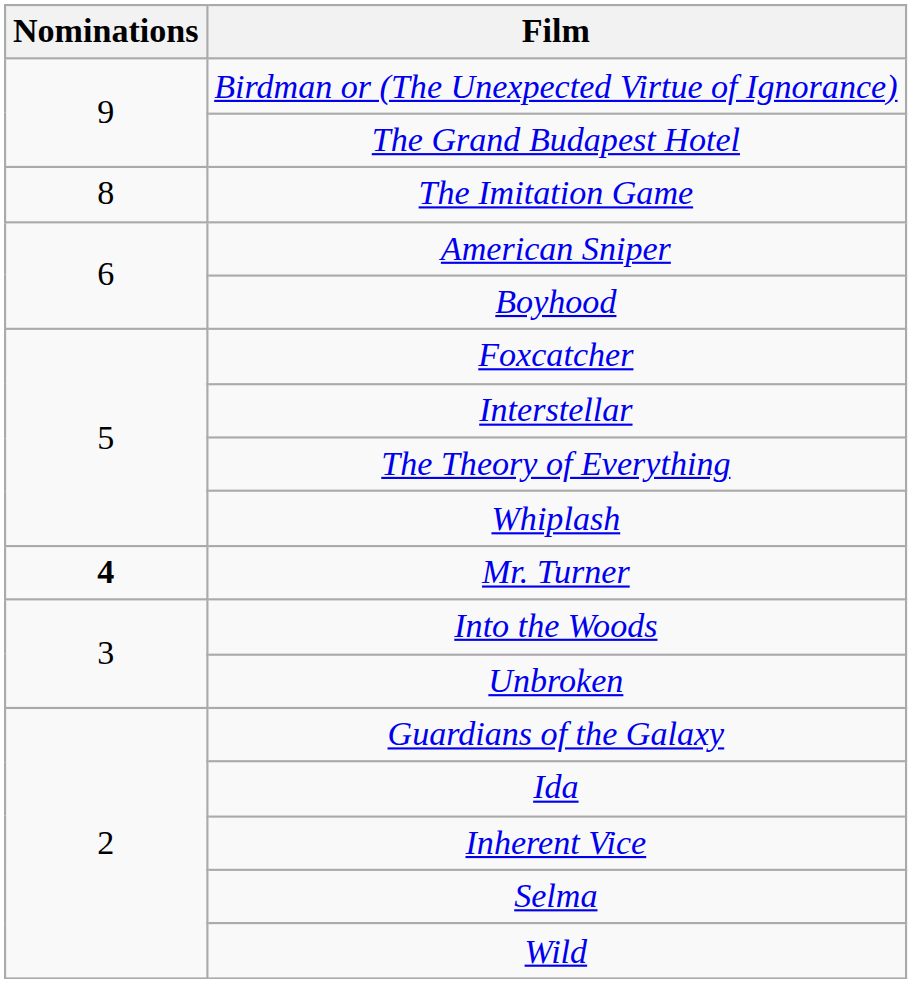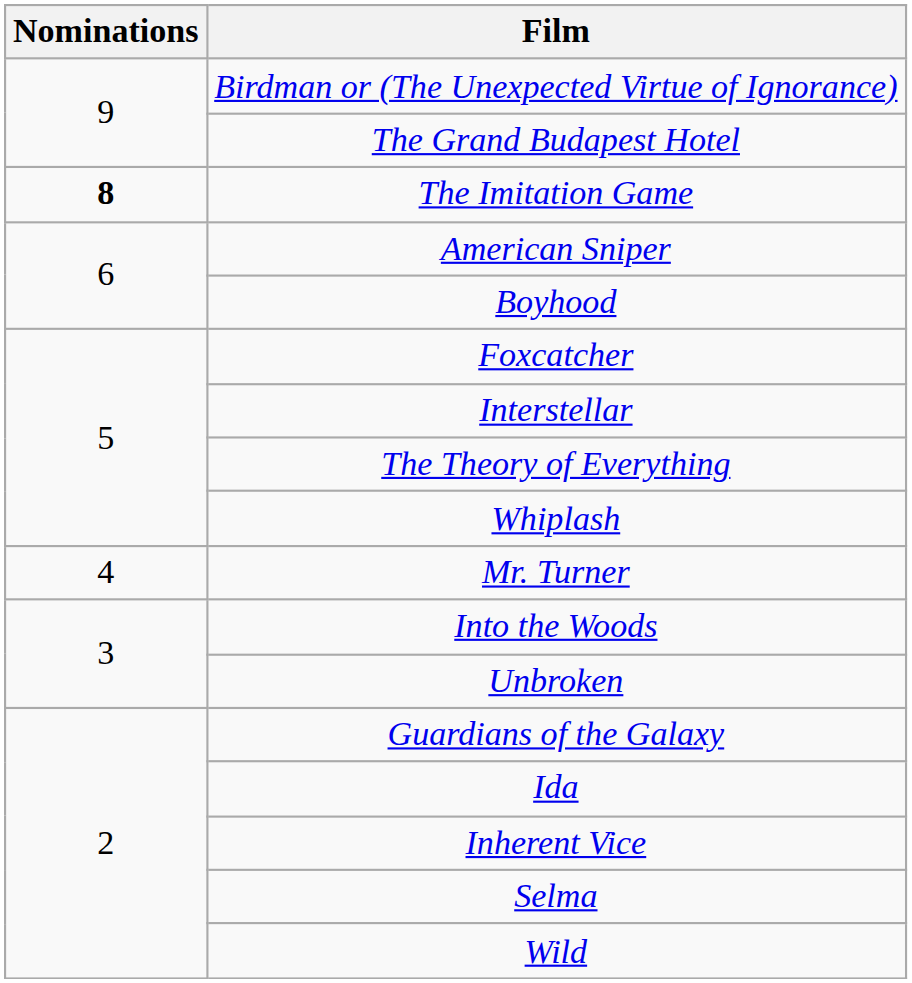The Imitation Game | Nominations: normal -> bold
Mr. Turner | Nominations: bold -> normal
